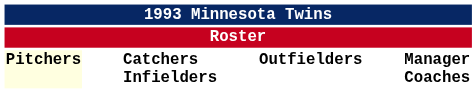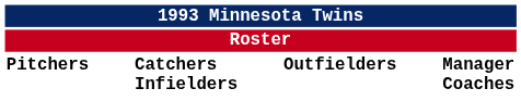Pitchers | column 1: lightyellow background -> no background
